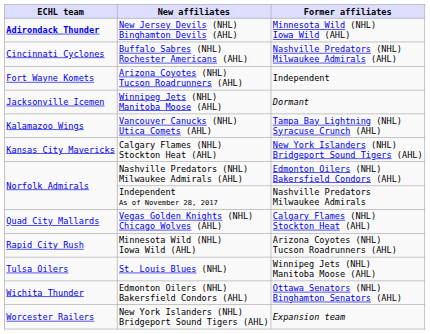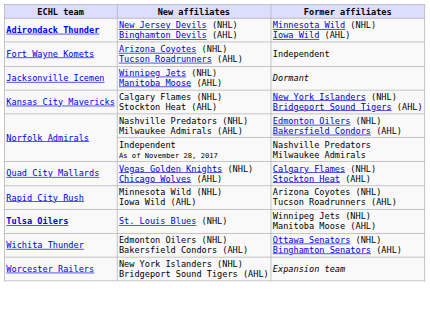- row: Cincinnati Cyclones | Buffalo Sabres (NHL) Rochester Americans (AHL) | Nashville Predators (NHL) Milwaukee Admirals (AHL)
- row: Kalamazoo Wings | Vancouver Canucks (NHL) Utica Comets (AHL) | Tampa Bay Lightning (NHL) Syracuse Crunch (AHL)
St. Louis Blues (NHL) | ECHL team: normal -> bold
